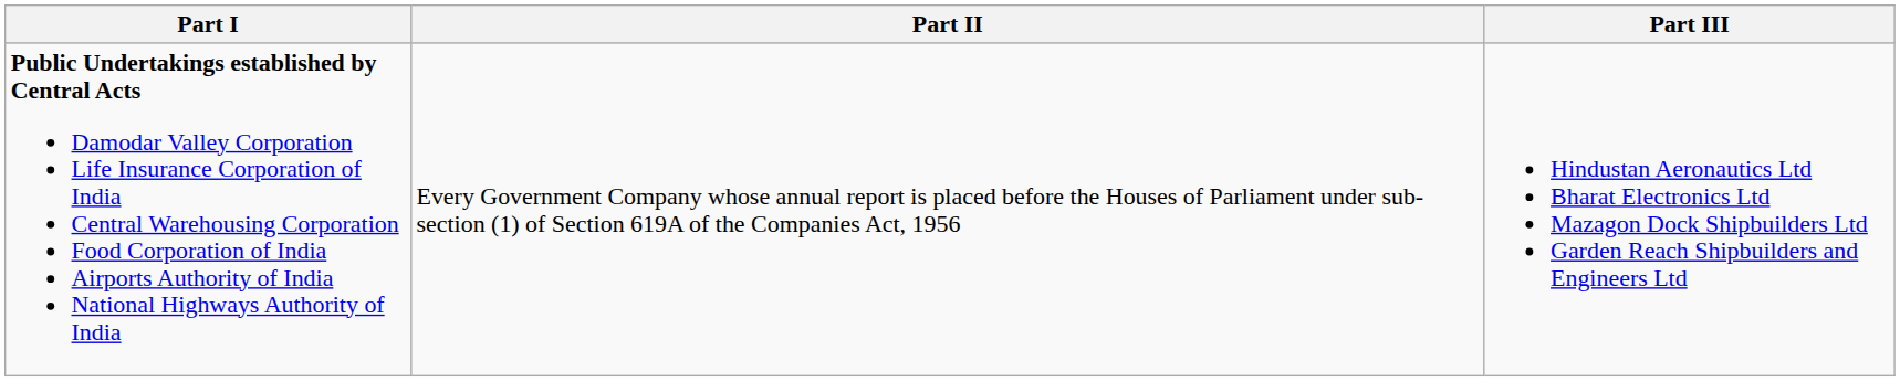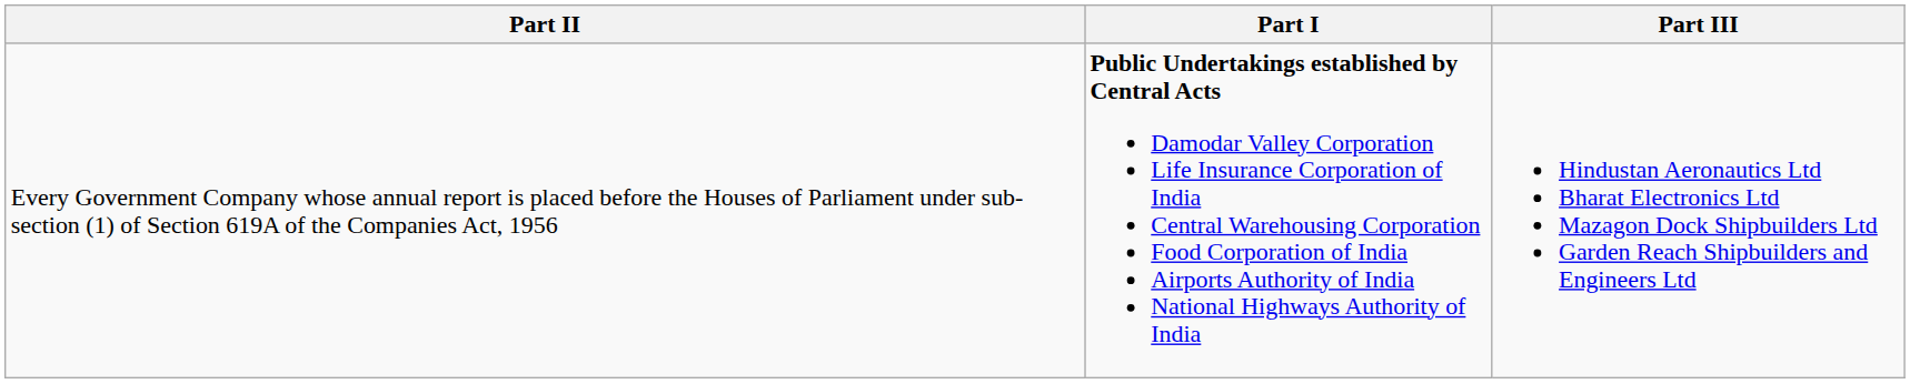columns swapped: Part I <-> Part II
